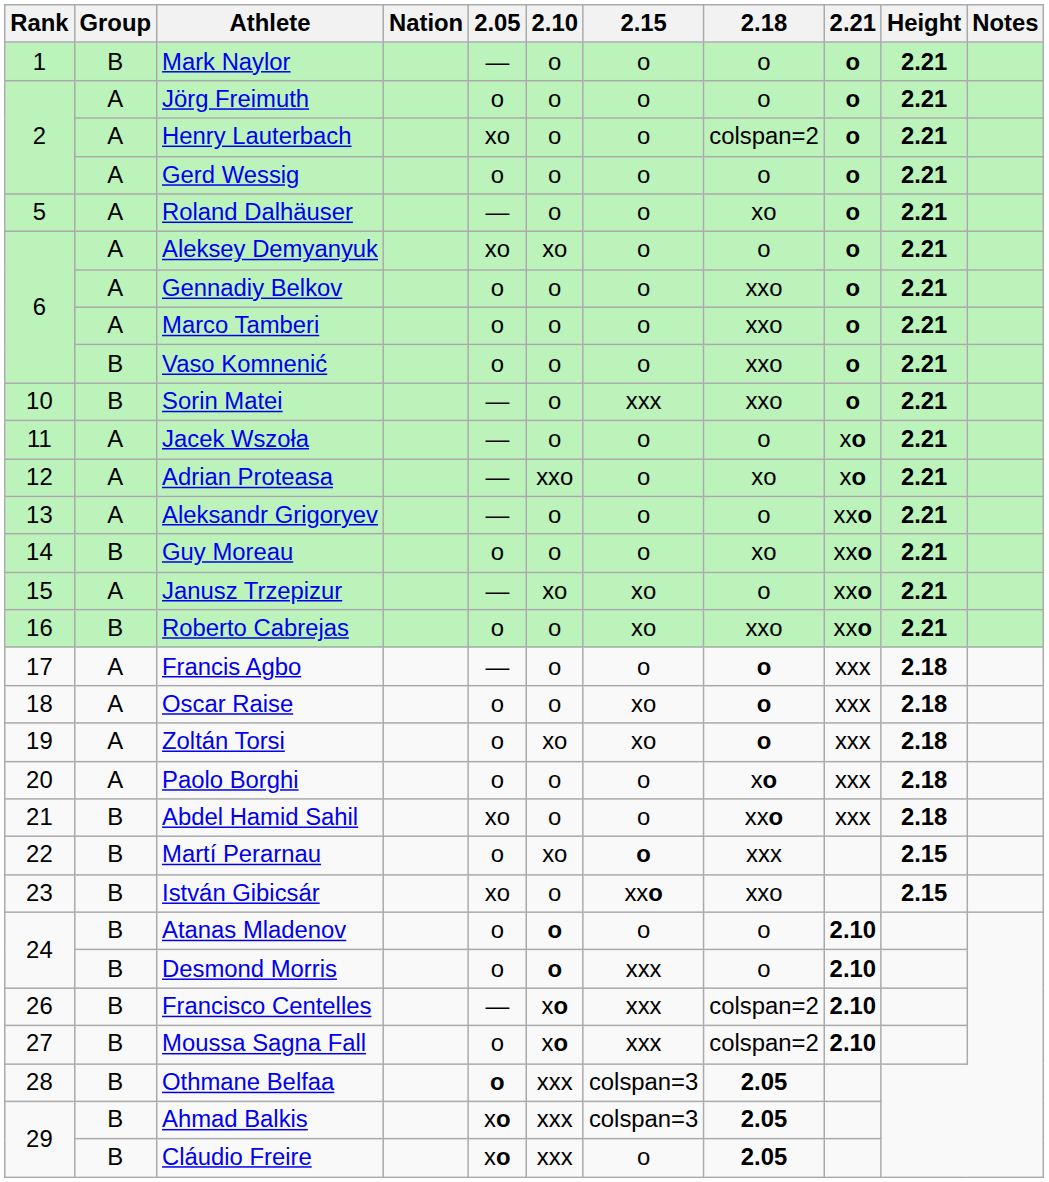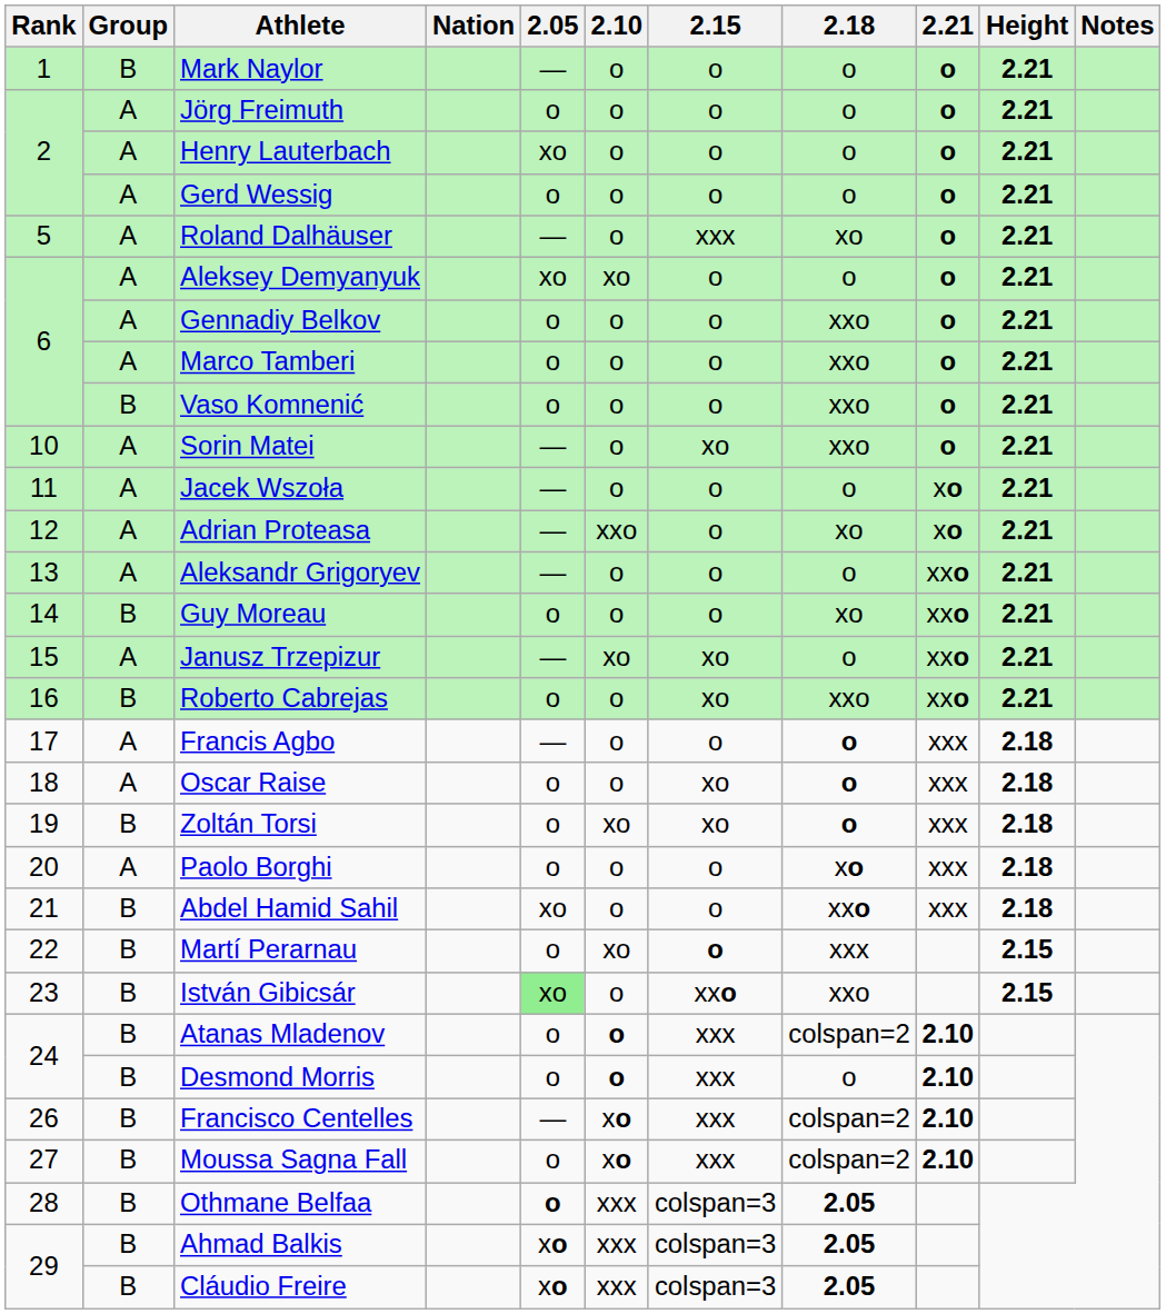Henry Lauterbach | 2.18: colspan=2 -> o
Roland Dalhäuser | 2.15: o -> xxx
Sorin Matei | Group: B -> A
Sorin Matei | 2.15: xxx -> xo
Zoltán Torsi | Group: A -> B
István Gibicsár | 2.05: no background -> lightgreen background
Atanas Mladenov | 2.15: o -> xxx
Atanas Mladenov | 2.18: o -> colspan=2
Cláudio Freire | 2.15: o -> colspan=3
